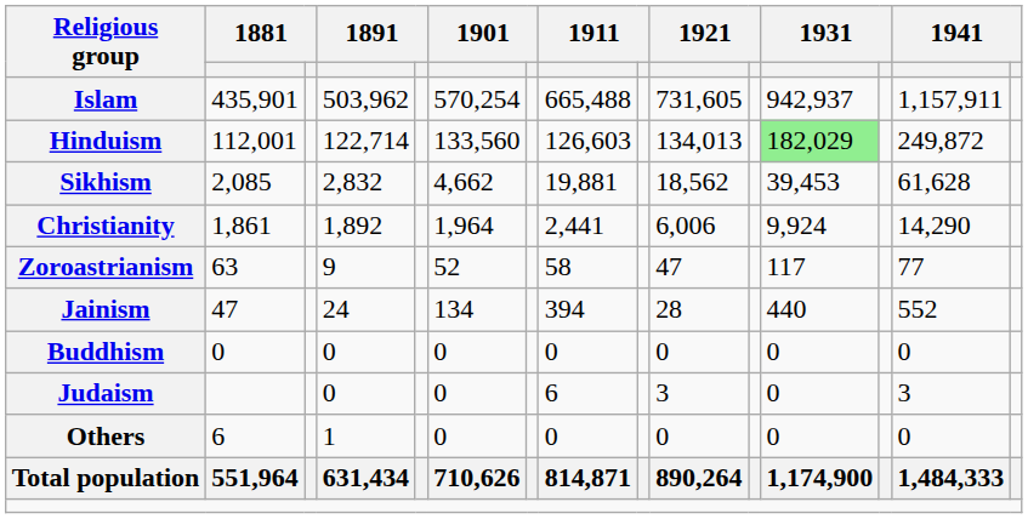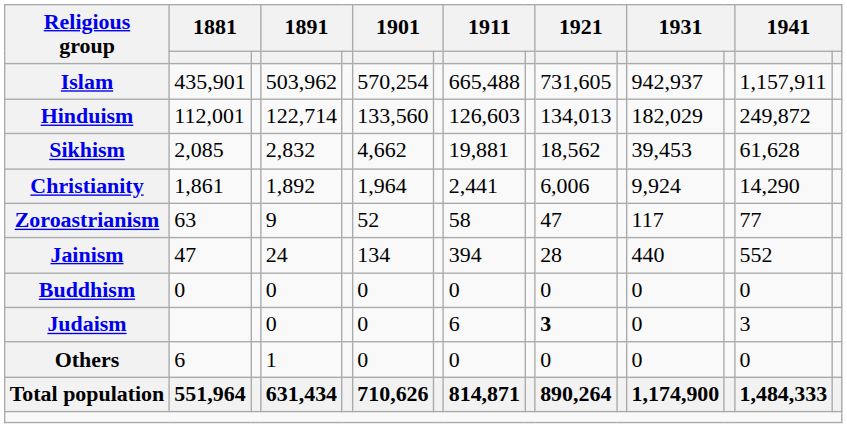Hinduism | column 12: lightgreen background -> no background
Judaism | column 10: normal -> bold
